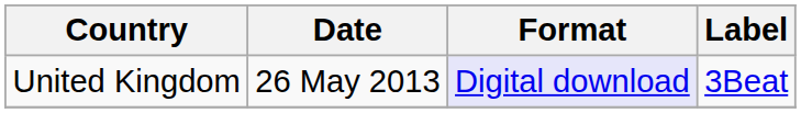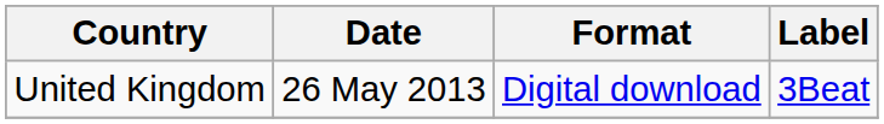United Kingdom | Format: lavender background -> no background
